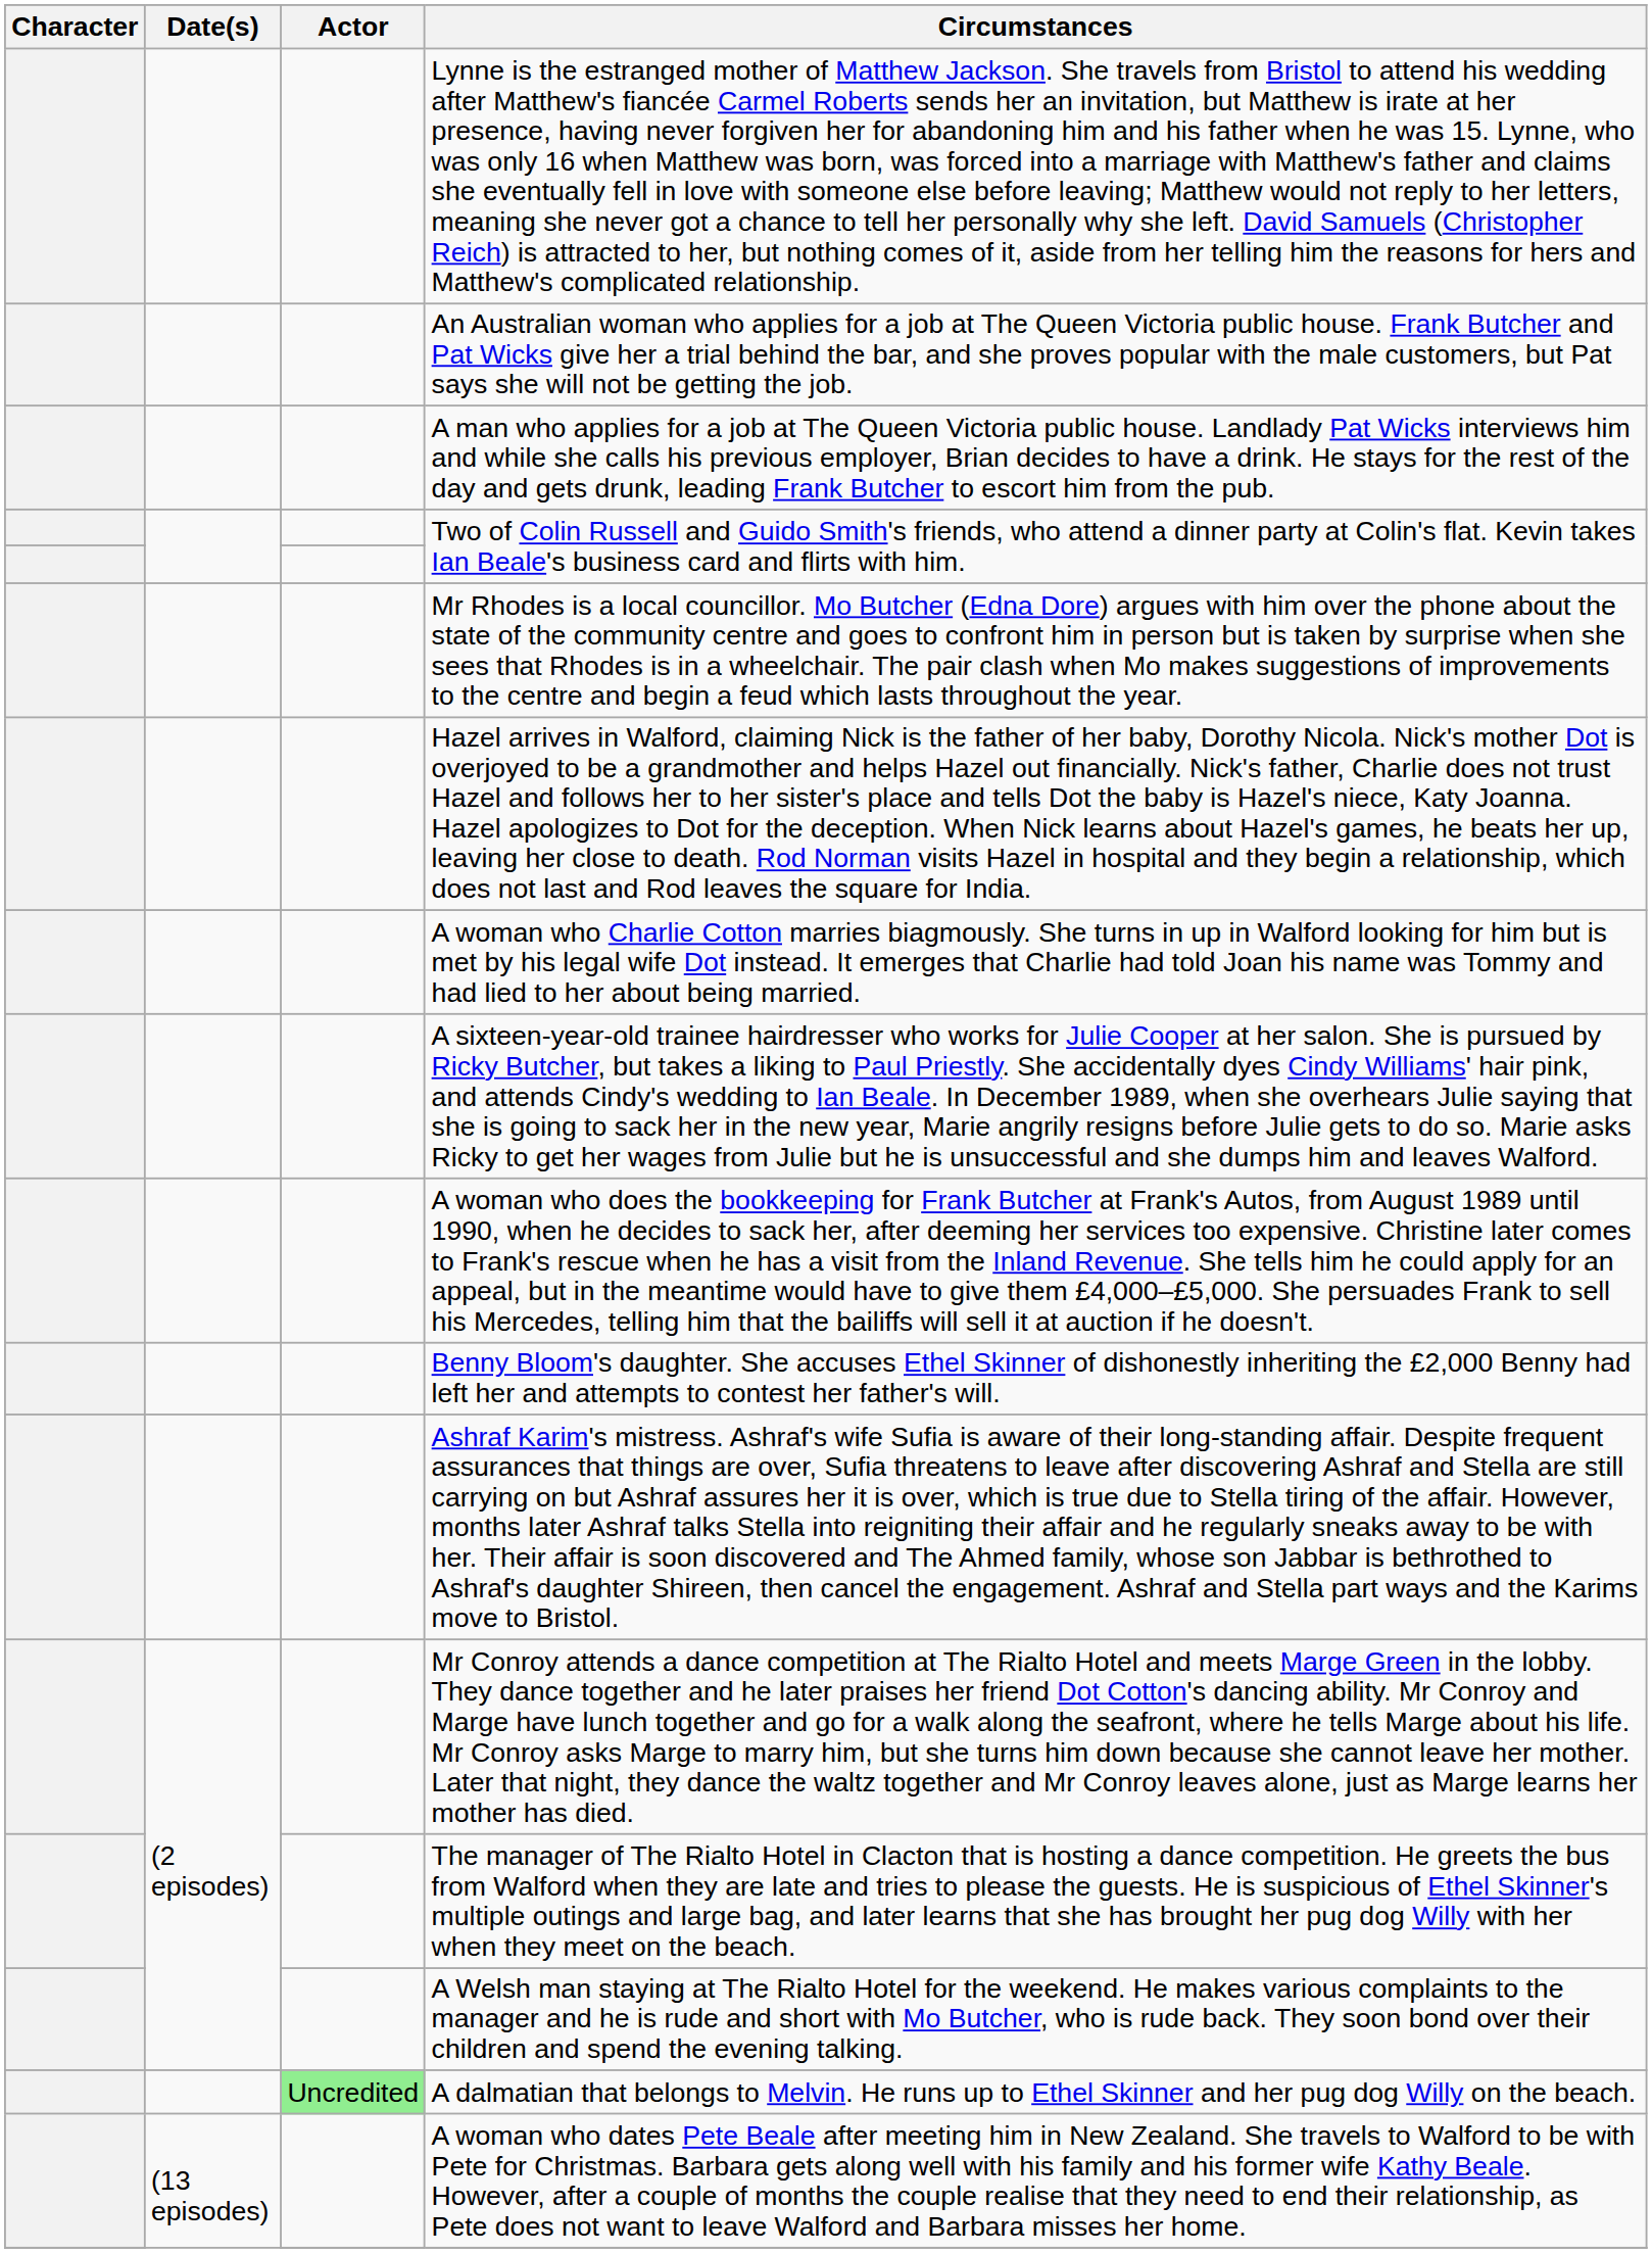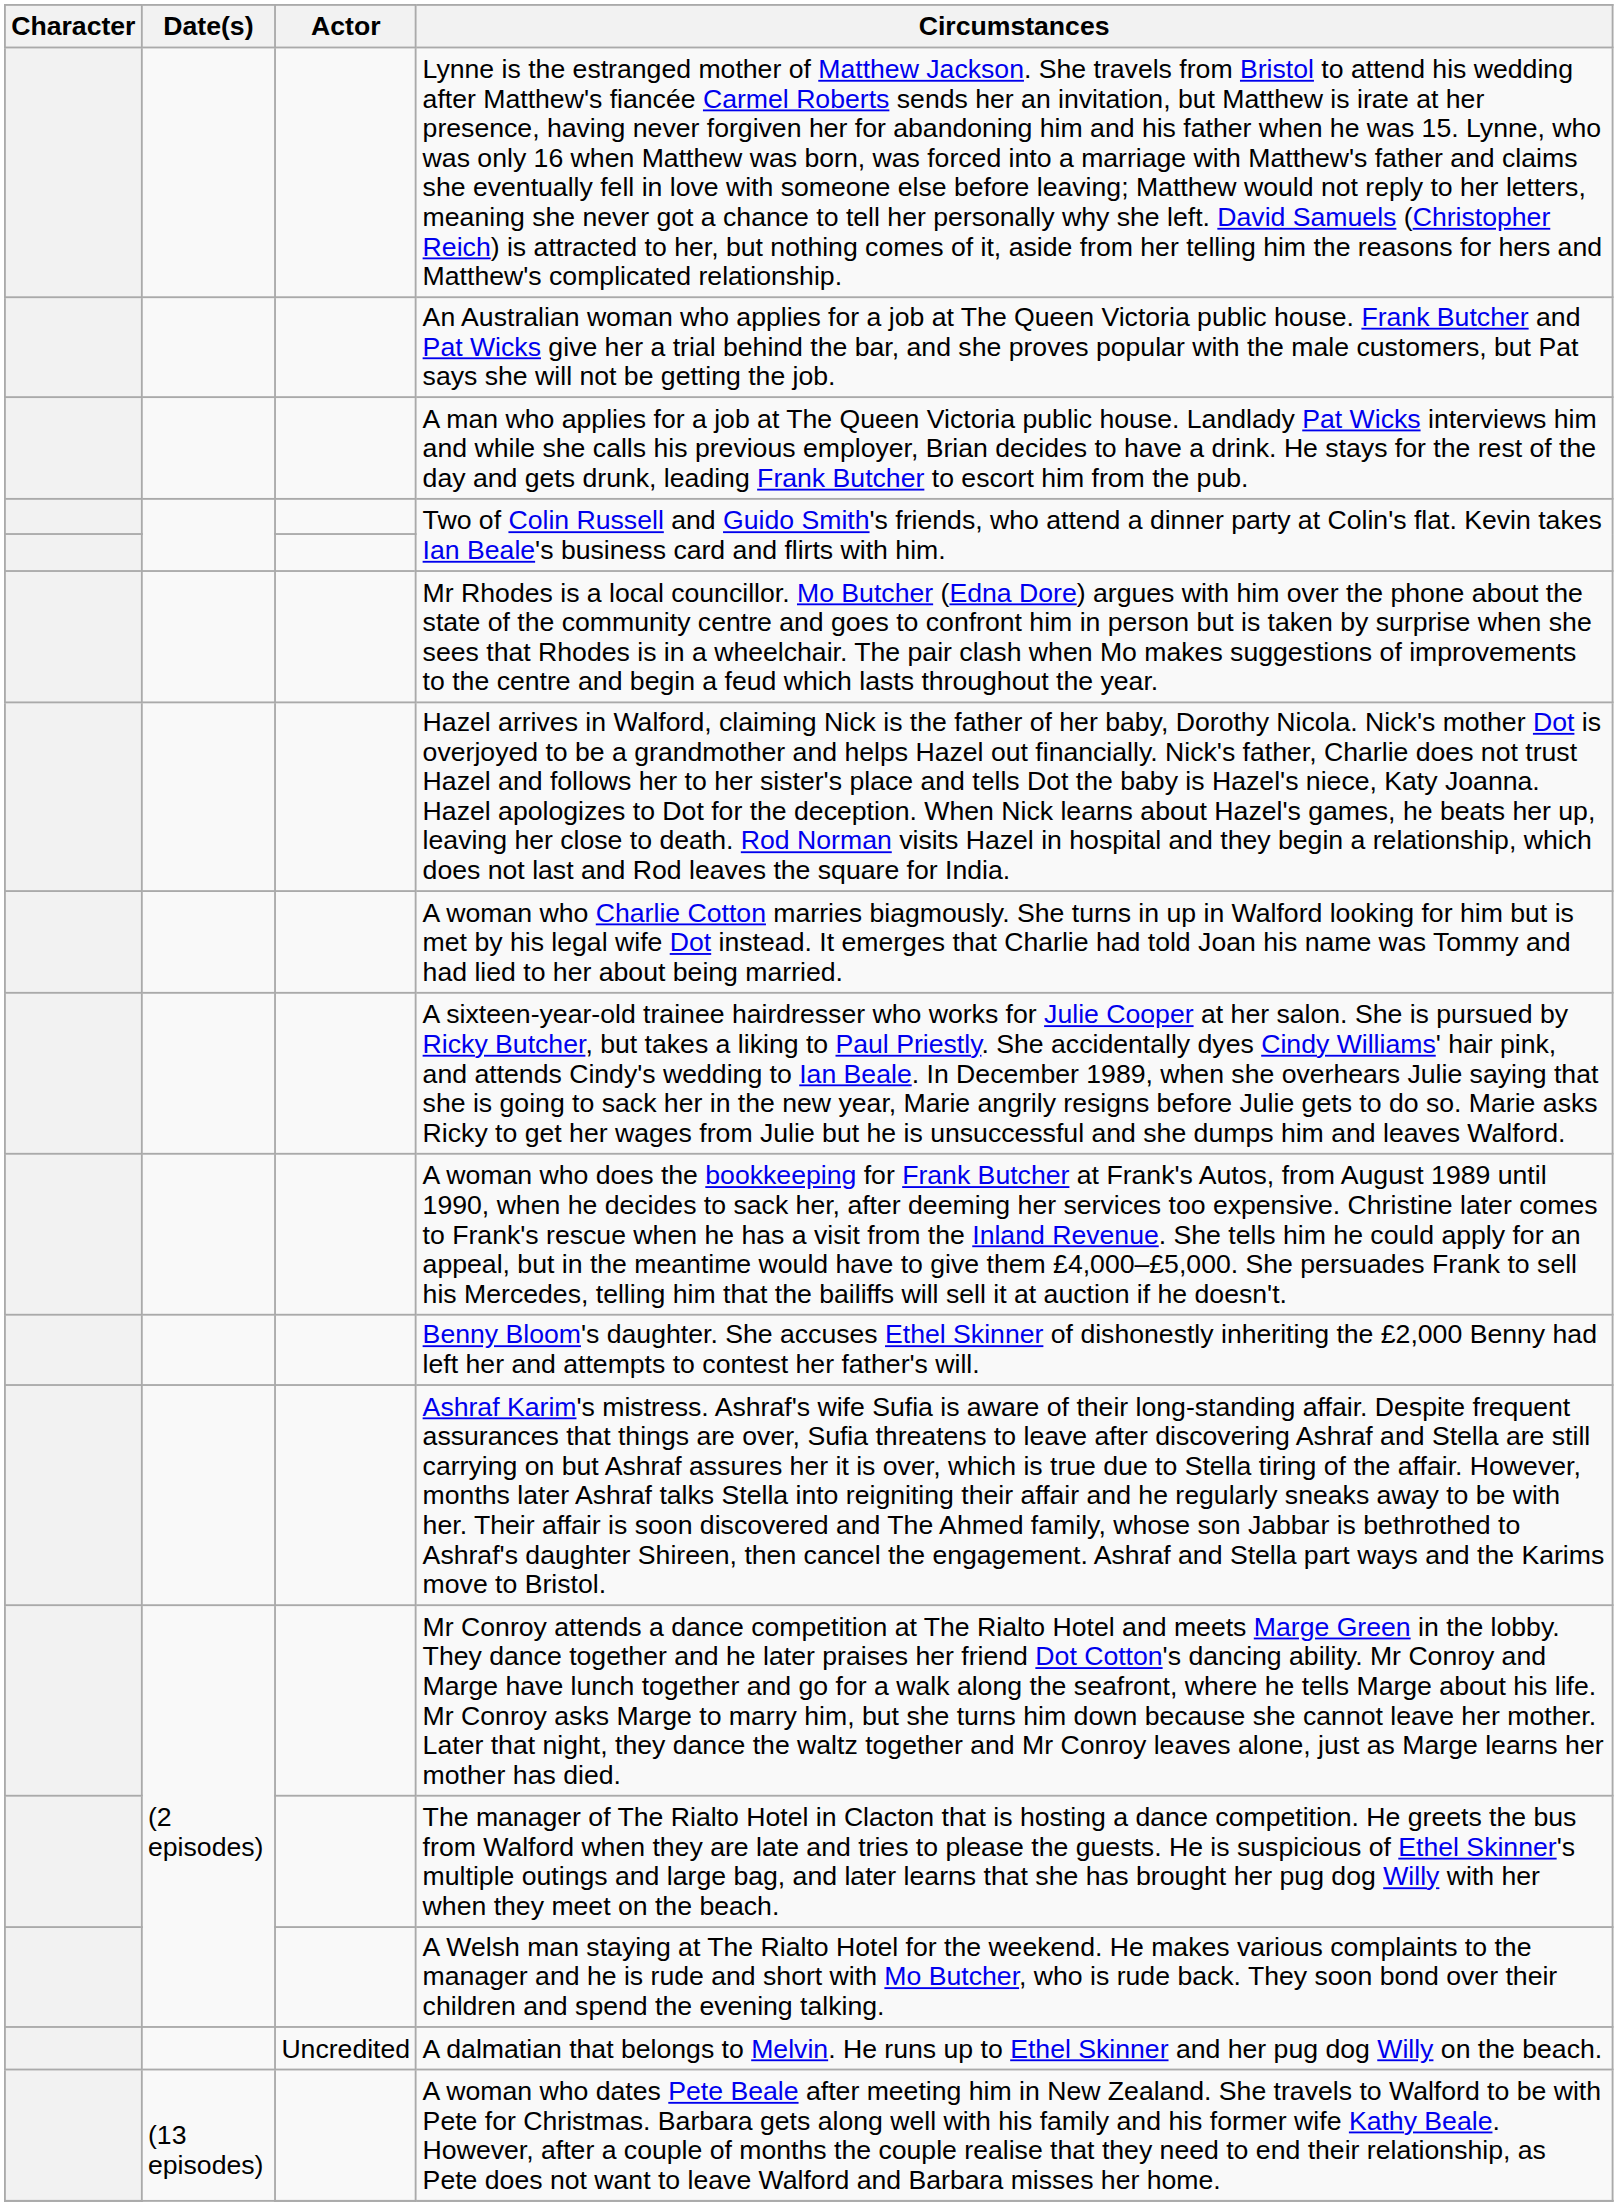row 17 | Actor: lightgreen background -> no background
